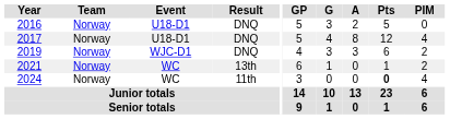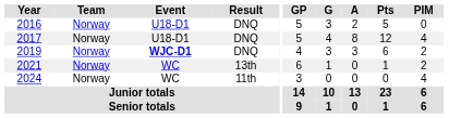2019 | Event: normal -> bold
2024 | Pts: bold -> normal
